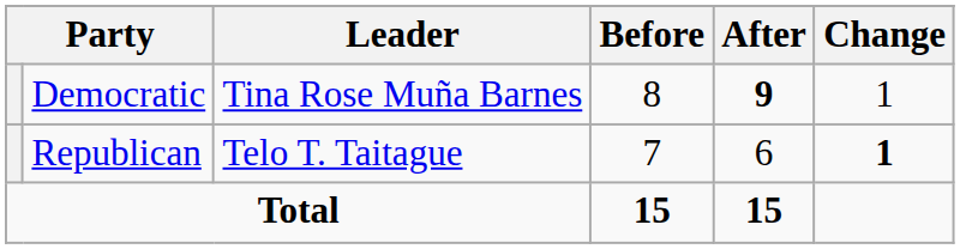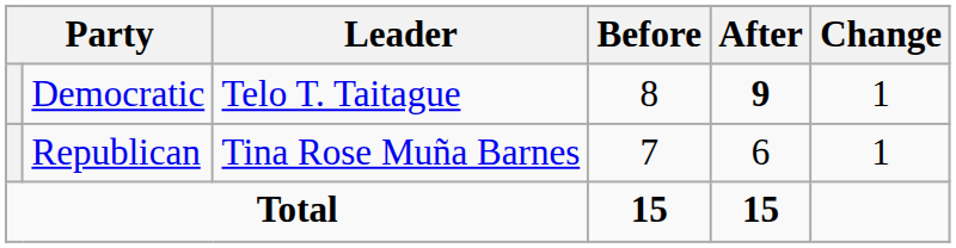Democratic | Leader: Tina Rose Muña Barnes -> Telo T. Taitague
Republican | Leader: Telo T. Taitague -> Tina Rose Muña Barnes
Republican | Change: bold -> normal
